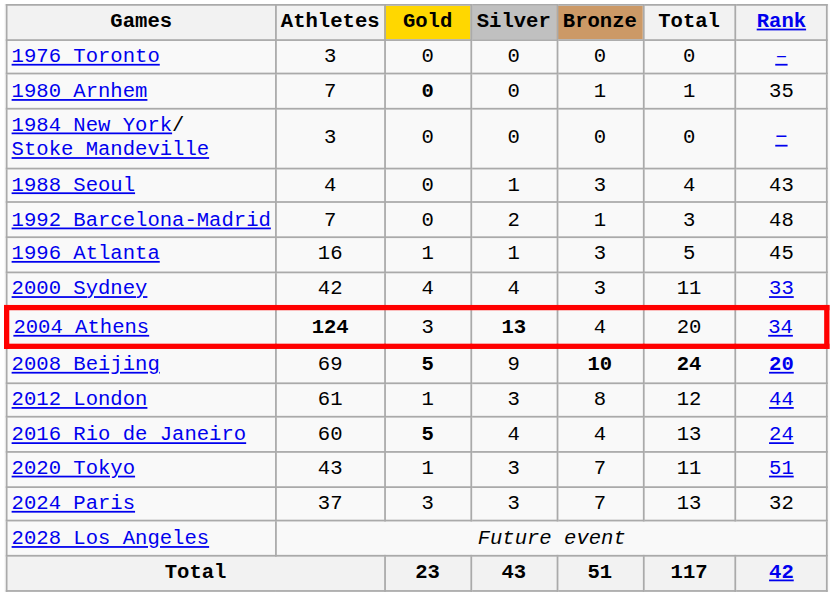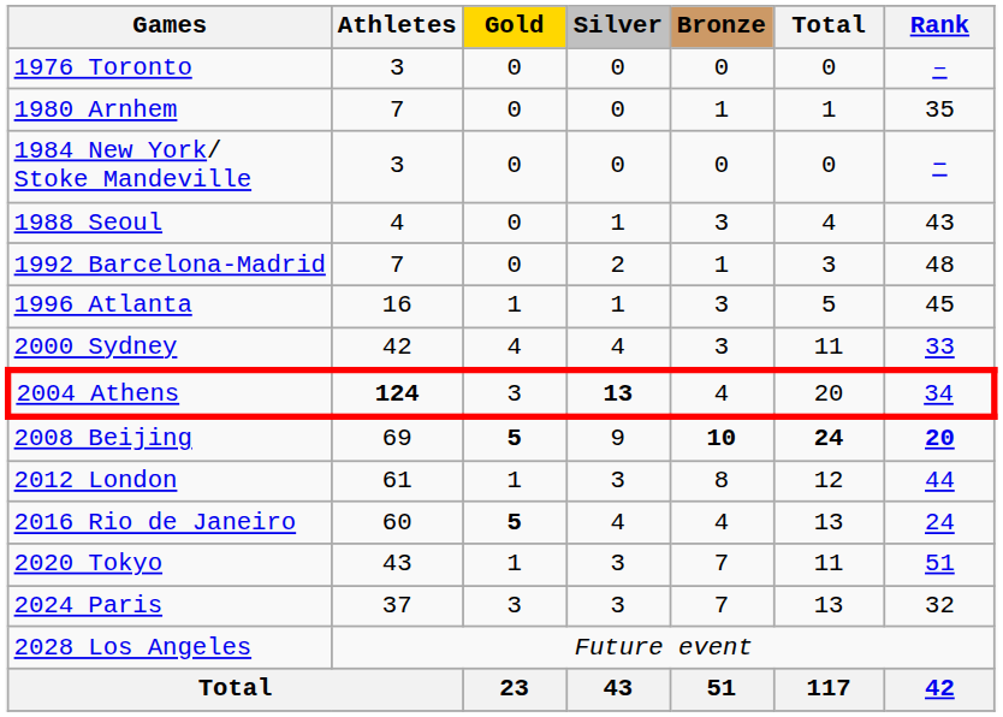1980 Arnhem | Gold: bold -> normal
